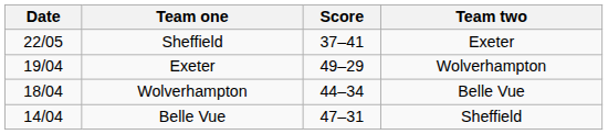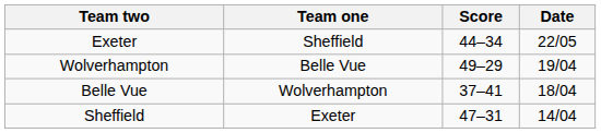columns swapped: Date <-> Team two
row 2 | Score: 37–41 -> 44–34
row 3 | Team one: Exeter -> Belle Vue
row 4 | Score: 44–34 -> 37–41
row 5 | Team one: Belle Vue -> Exeter
